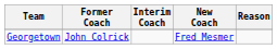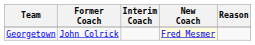Georgetown | New Coach: no background -> lightyellow background
